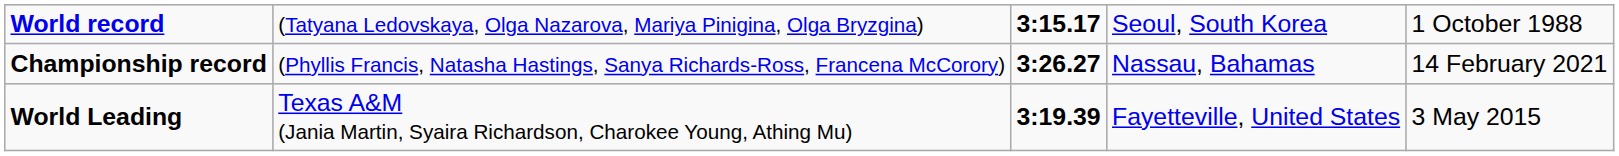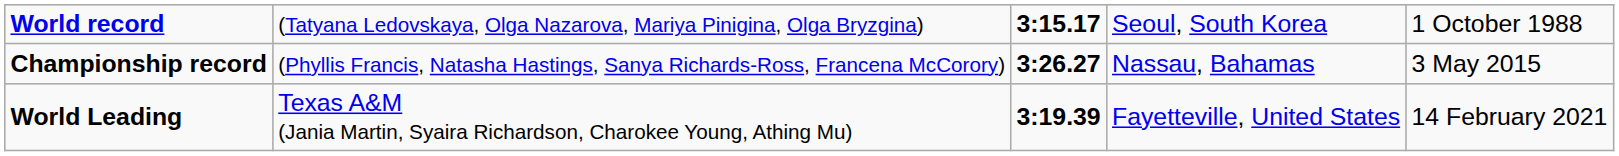Championship record | column 5: 14 February 2021 -> 3 May 2015
World Leading | column 5: 3 May 2015 -> 14 February 2021
